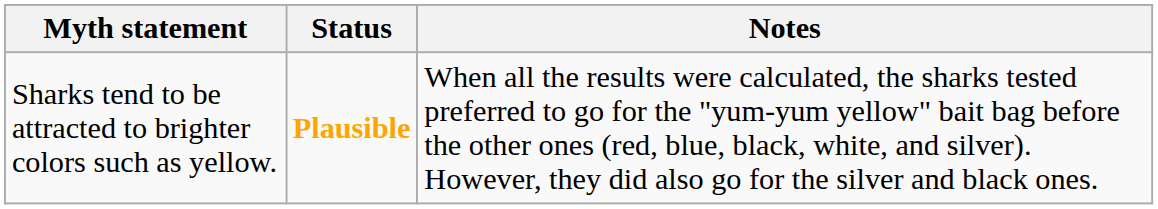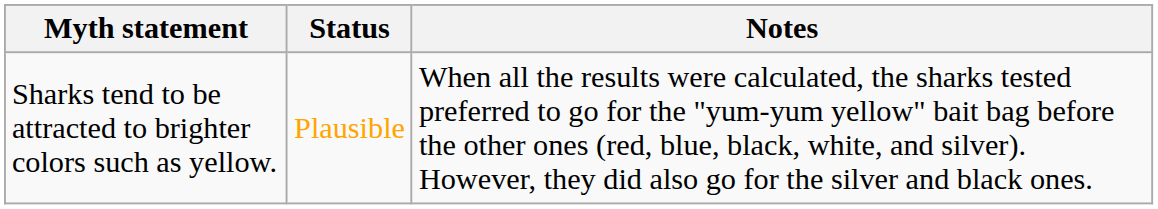row 2 | Status: bold -> normal
